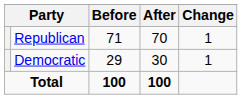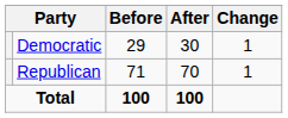rows swapped: Republican <-> Democratic
